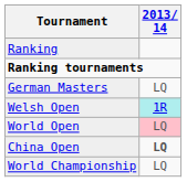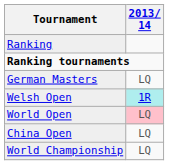China Open | 2013/ 14: bold -> normal
